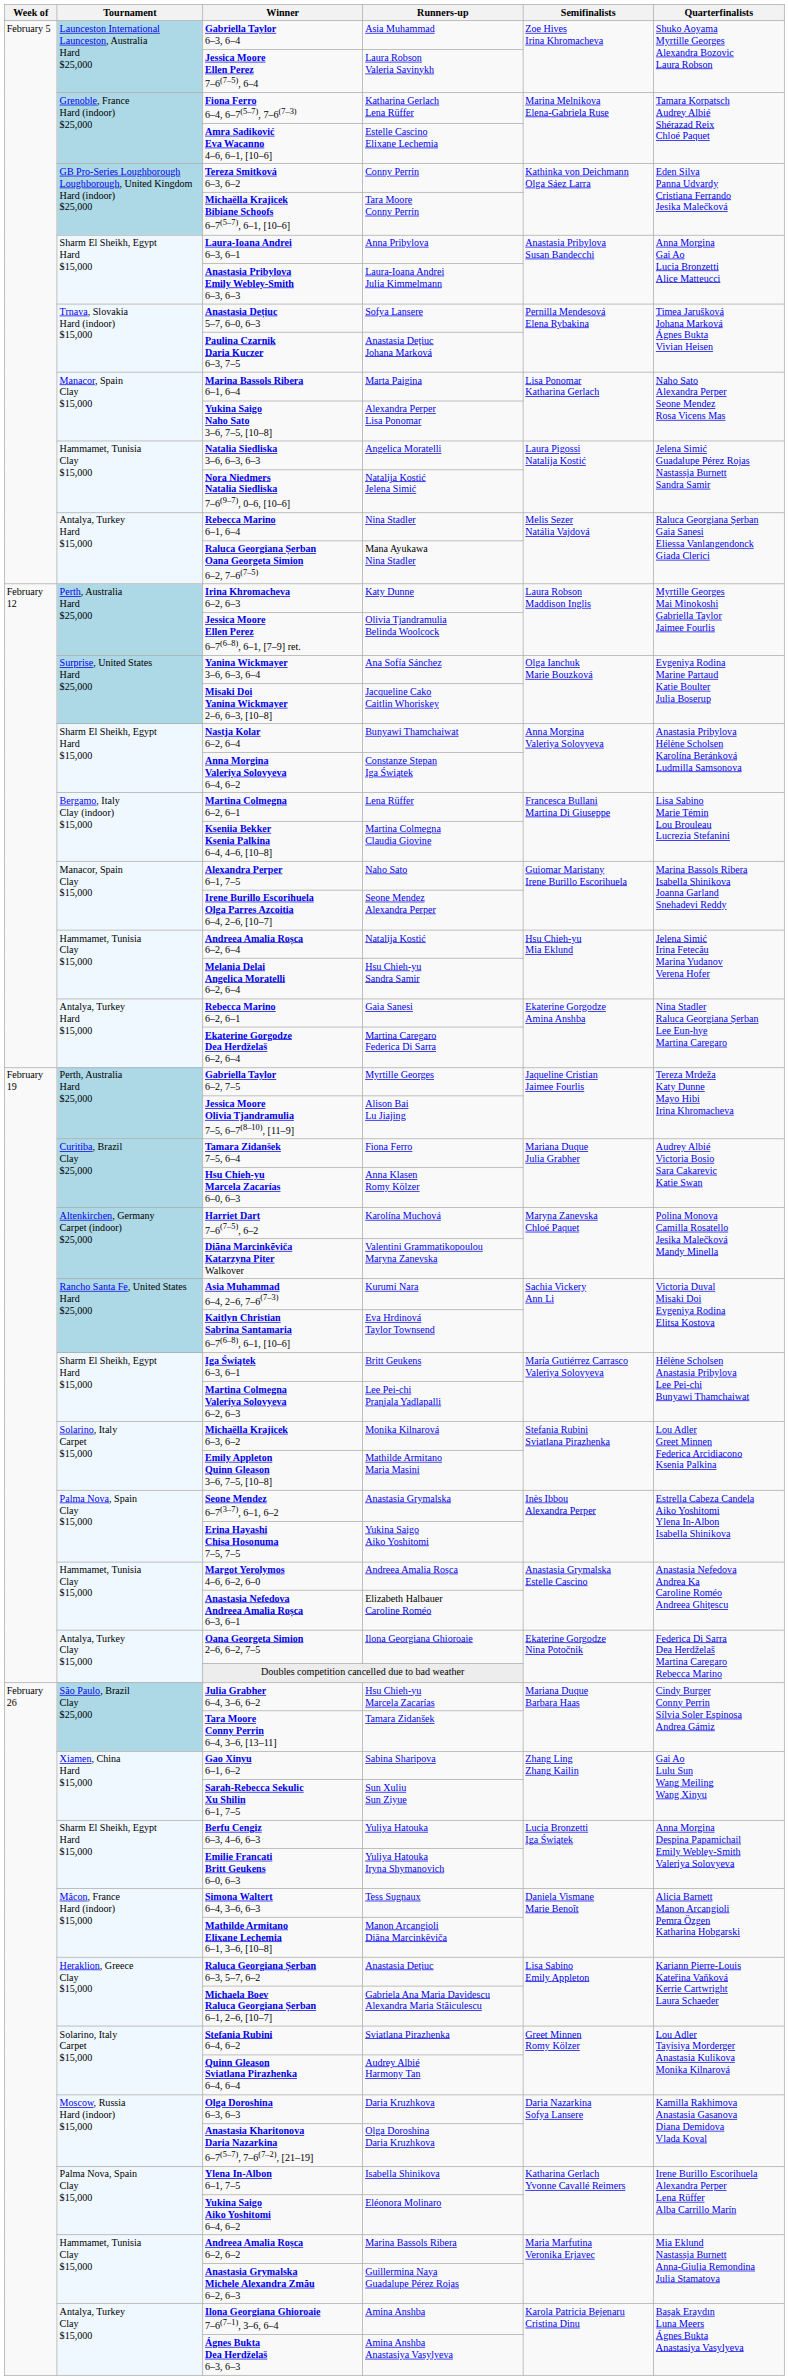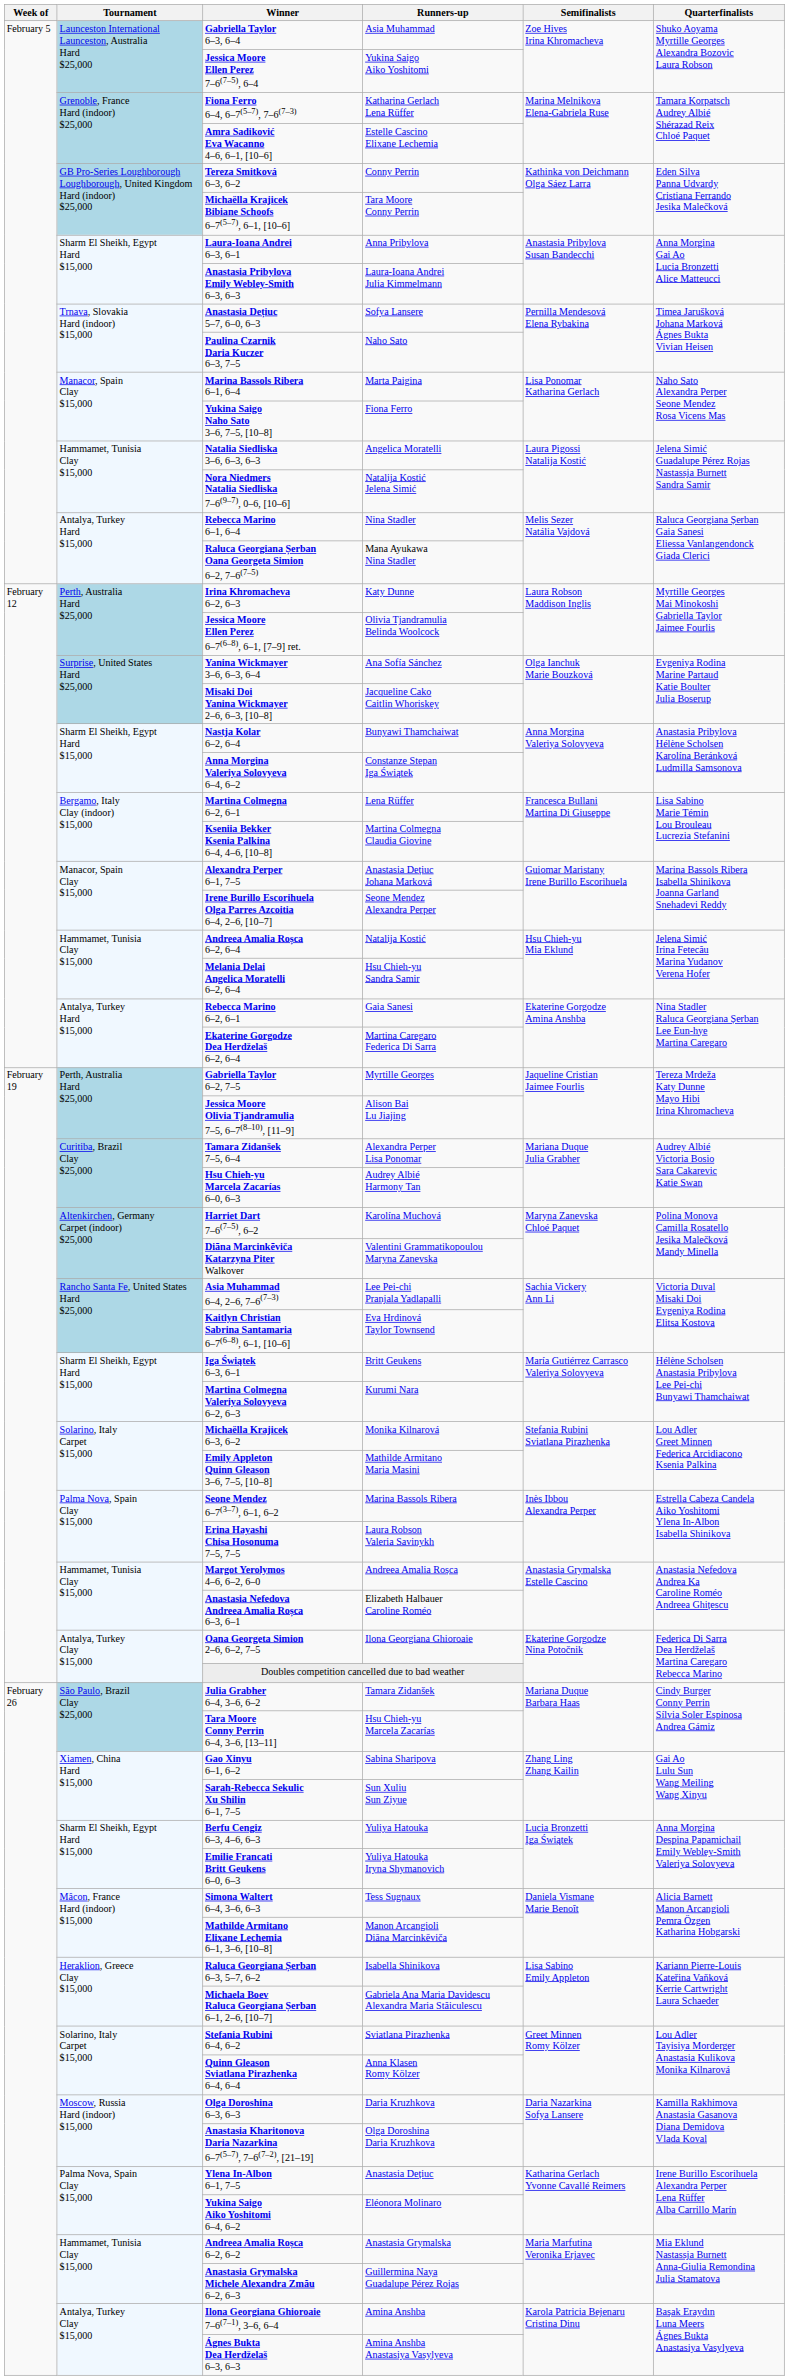Jessica Moore Ellen Perez 7–6(7–5), 6–4 | Runners-up: Laura Robson Valeria Savinykh -> Yukina Saigo Aiko Yoshitomi
Paulina Czarnik Daria Kuczer 6–3, 7–5 | Runners-up: Anastasia Dețiuc Johana Marková -> Naho Sato
Yukina Saigo Naho Sato 3–6, 7–5, [10–8] | Runners-up: Alexandra Perper Lisa Ponomar -> Fiona Ferro
Alexandra Perper 6–1, 7–5 | Runners-up: Naho Sato -> Anastasia Dețiuc Johana Marková
Tamara Zidanšek 7–5, 6–4 | Runners-up: Fiona Ferro -> Alexandra Perper Lisa Ponomar
Hsu Chieh-yu Marcela Zacarías 6–0, 6–3 | Runners-up: Anna Klasen Romy Kölzer -> Audrey Albié Harmony Tan
Asia Muhammad 6–4, 2–6, 7–6(7–3) | Runners-up: Kurumi Nara -> Lee Pei-chi Pranjala Yadlapalli
Martina Colmegna Valeriya Solovyeva 6–2, 6–3 | Runners-up: Lee Pei-chi Pranjala Yadlapalli -> Kurumi Nara
Seone Mendez 6–7(3–7), 6–1, 6–2 | Runners-up: Anastasia Grymalska -> Marina Bassols Ribera
Erina Hayashi Chisa Hosonuma 7–5, 7–5 | Runners-up: Yukina Saigo Aiko Yoshitomi -> Laura Robson Valeria Savinykh
Julia Grabher 6–4, 3–6, 6–2 | Runners-up: Hsu Chieh-yu Marcela Zacarías -> Tamara Zidanšek
Tara Moore Conny Perrin 6–4, 3–6, [13–11] | Runners-up: Tamara Zidanšek -> Hsu Chieh-yu Marcela Zacarías
Raluca Georgiana Șerban 6–3, 5–7, 6–2 | Runners-up: Anastasia Dețiuc -> Isabella Shinikova
Quinn Gleason Sviatlana Pirazhenka 6–4, 6–4 | Runners-up: Audrey Albié Harmony Tan -> Anna Klasen Romy Kölzer
Ylena In-Albon 6–1, 7–5 | Runners-up: Isabella Shinikova -> Anastasia Dețiuc
Andreea Amalia Roșca 6–2, 6–2 | Runners-up: Marina Bassols Ribera -> Anastasia Grymalska
